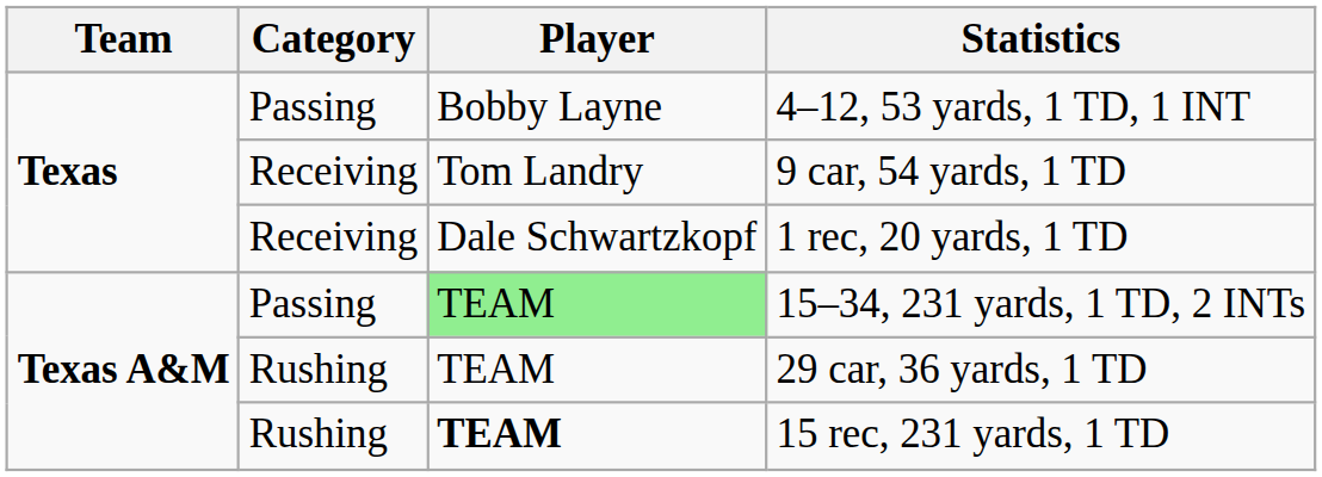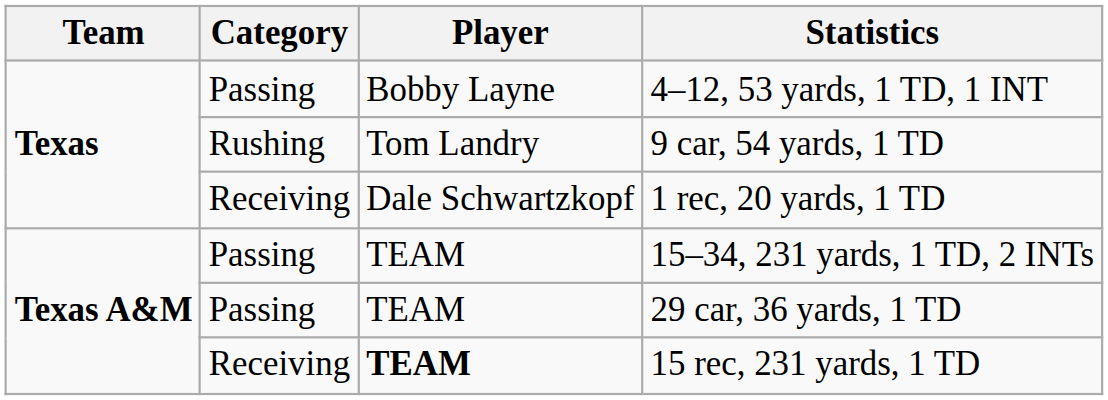9 car, 54 yards, 1 TD | Category: Receiving -> Rushing
15–34, 231 yards, 1 TD, 2 INTs | Player: lightgreen background -> no background
29 car, 36 yards, 1 TD | Category: Rushing -> Passing
15 rec, 231 yards, 1 TD | Category: Rushing -> Receiving
